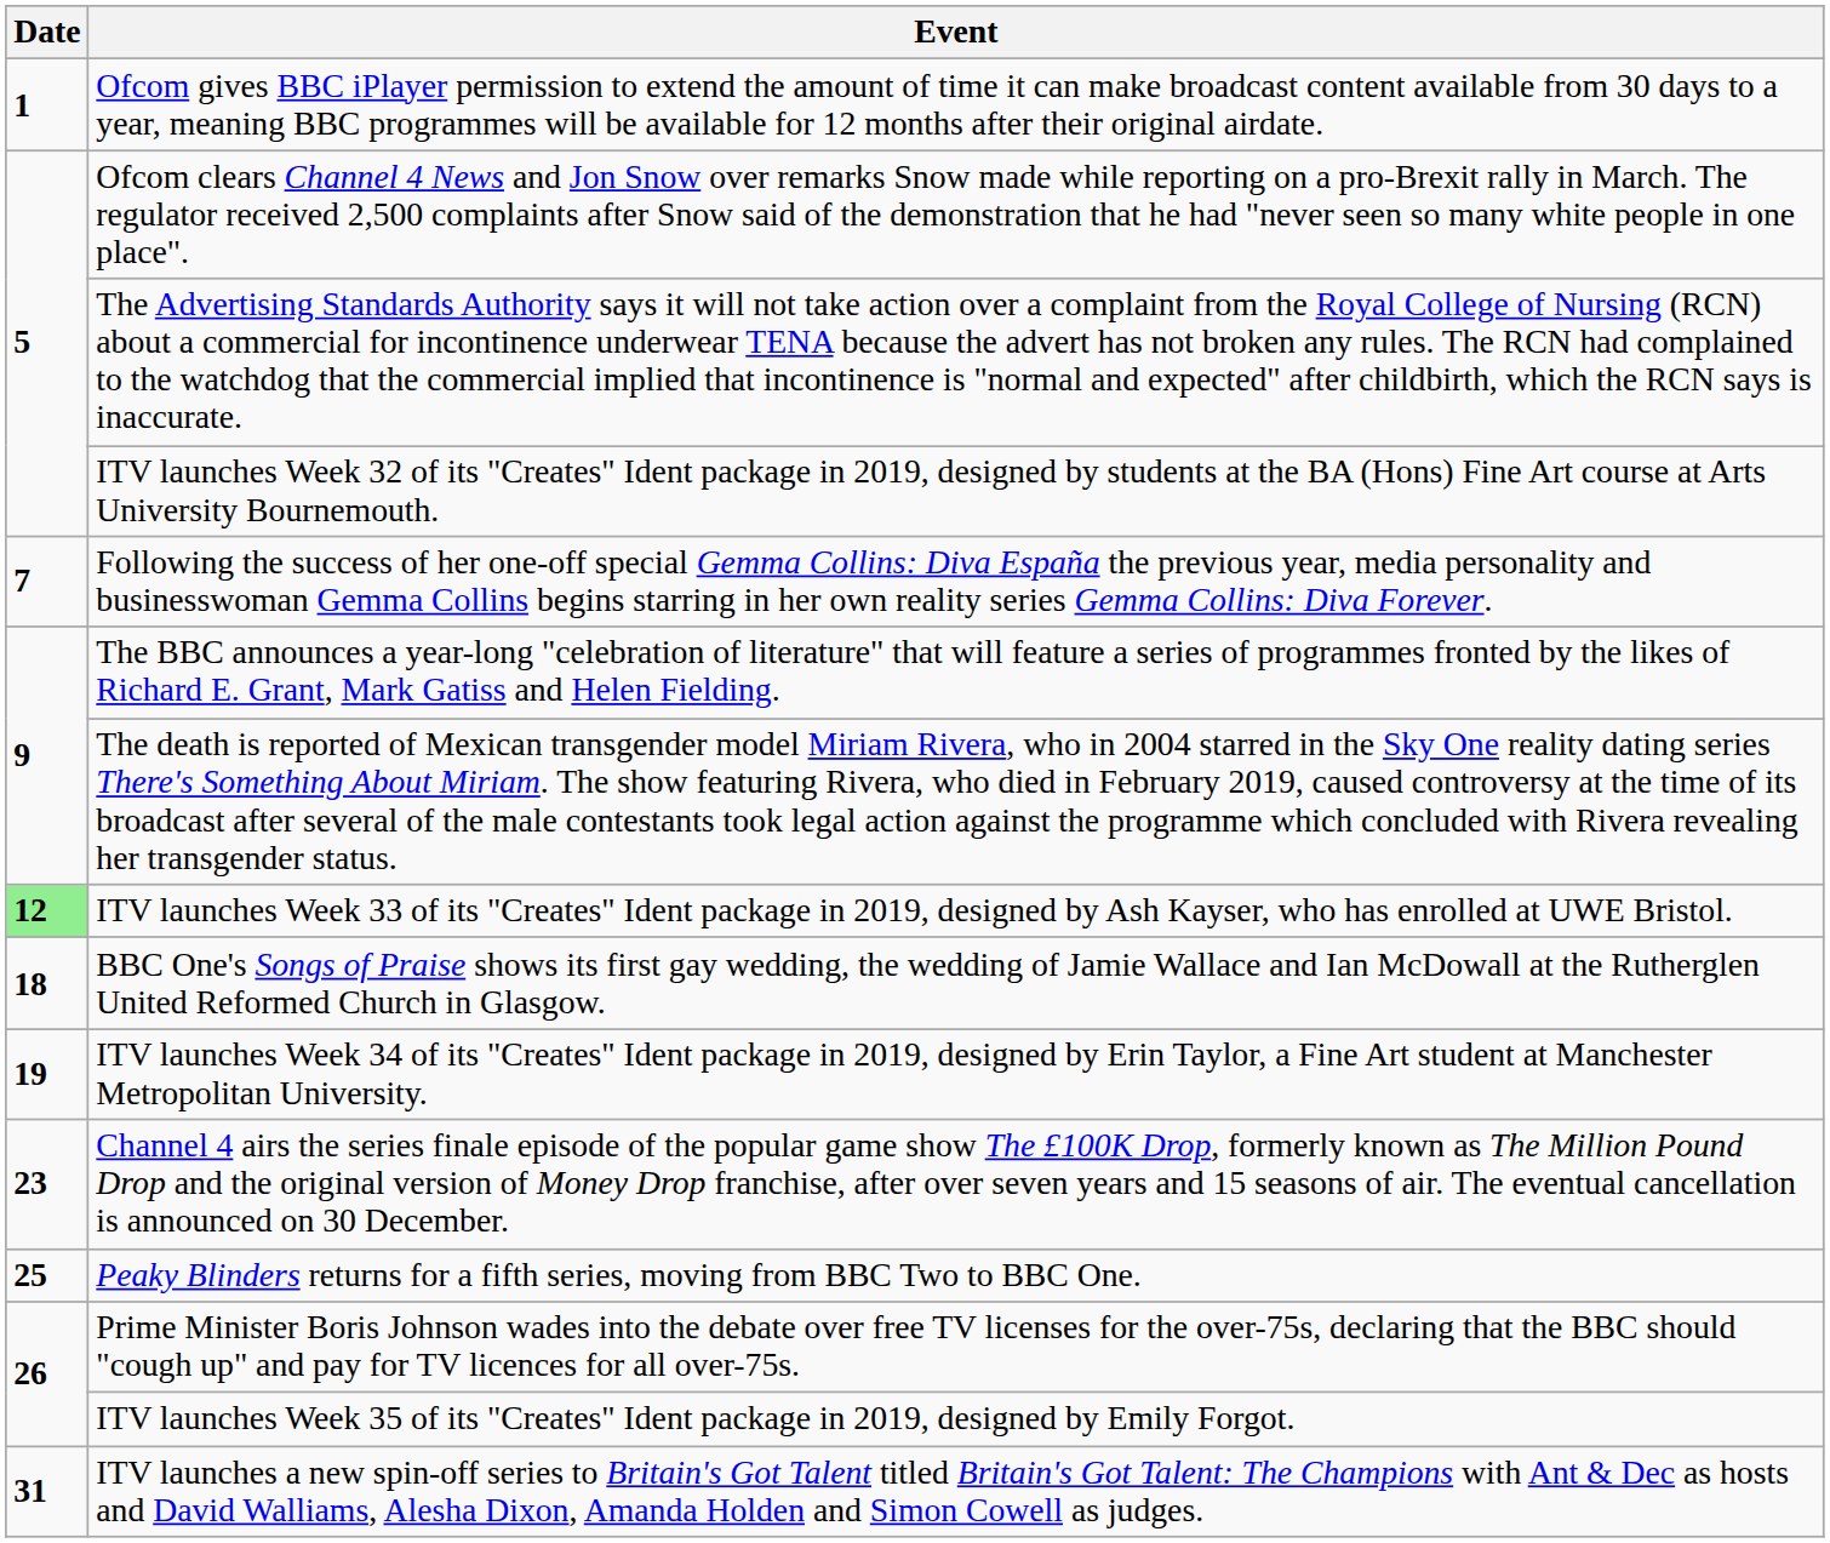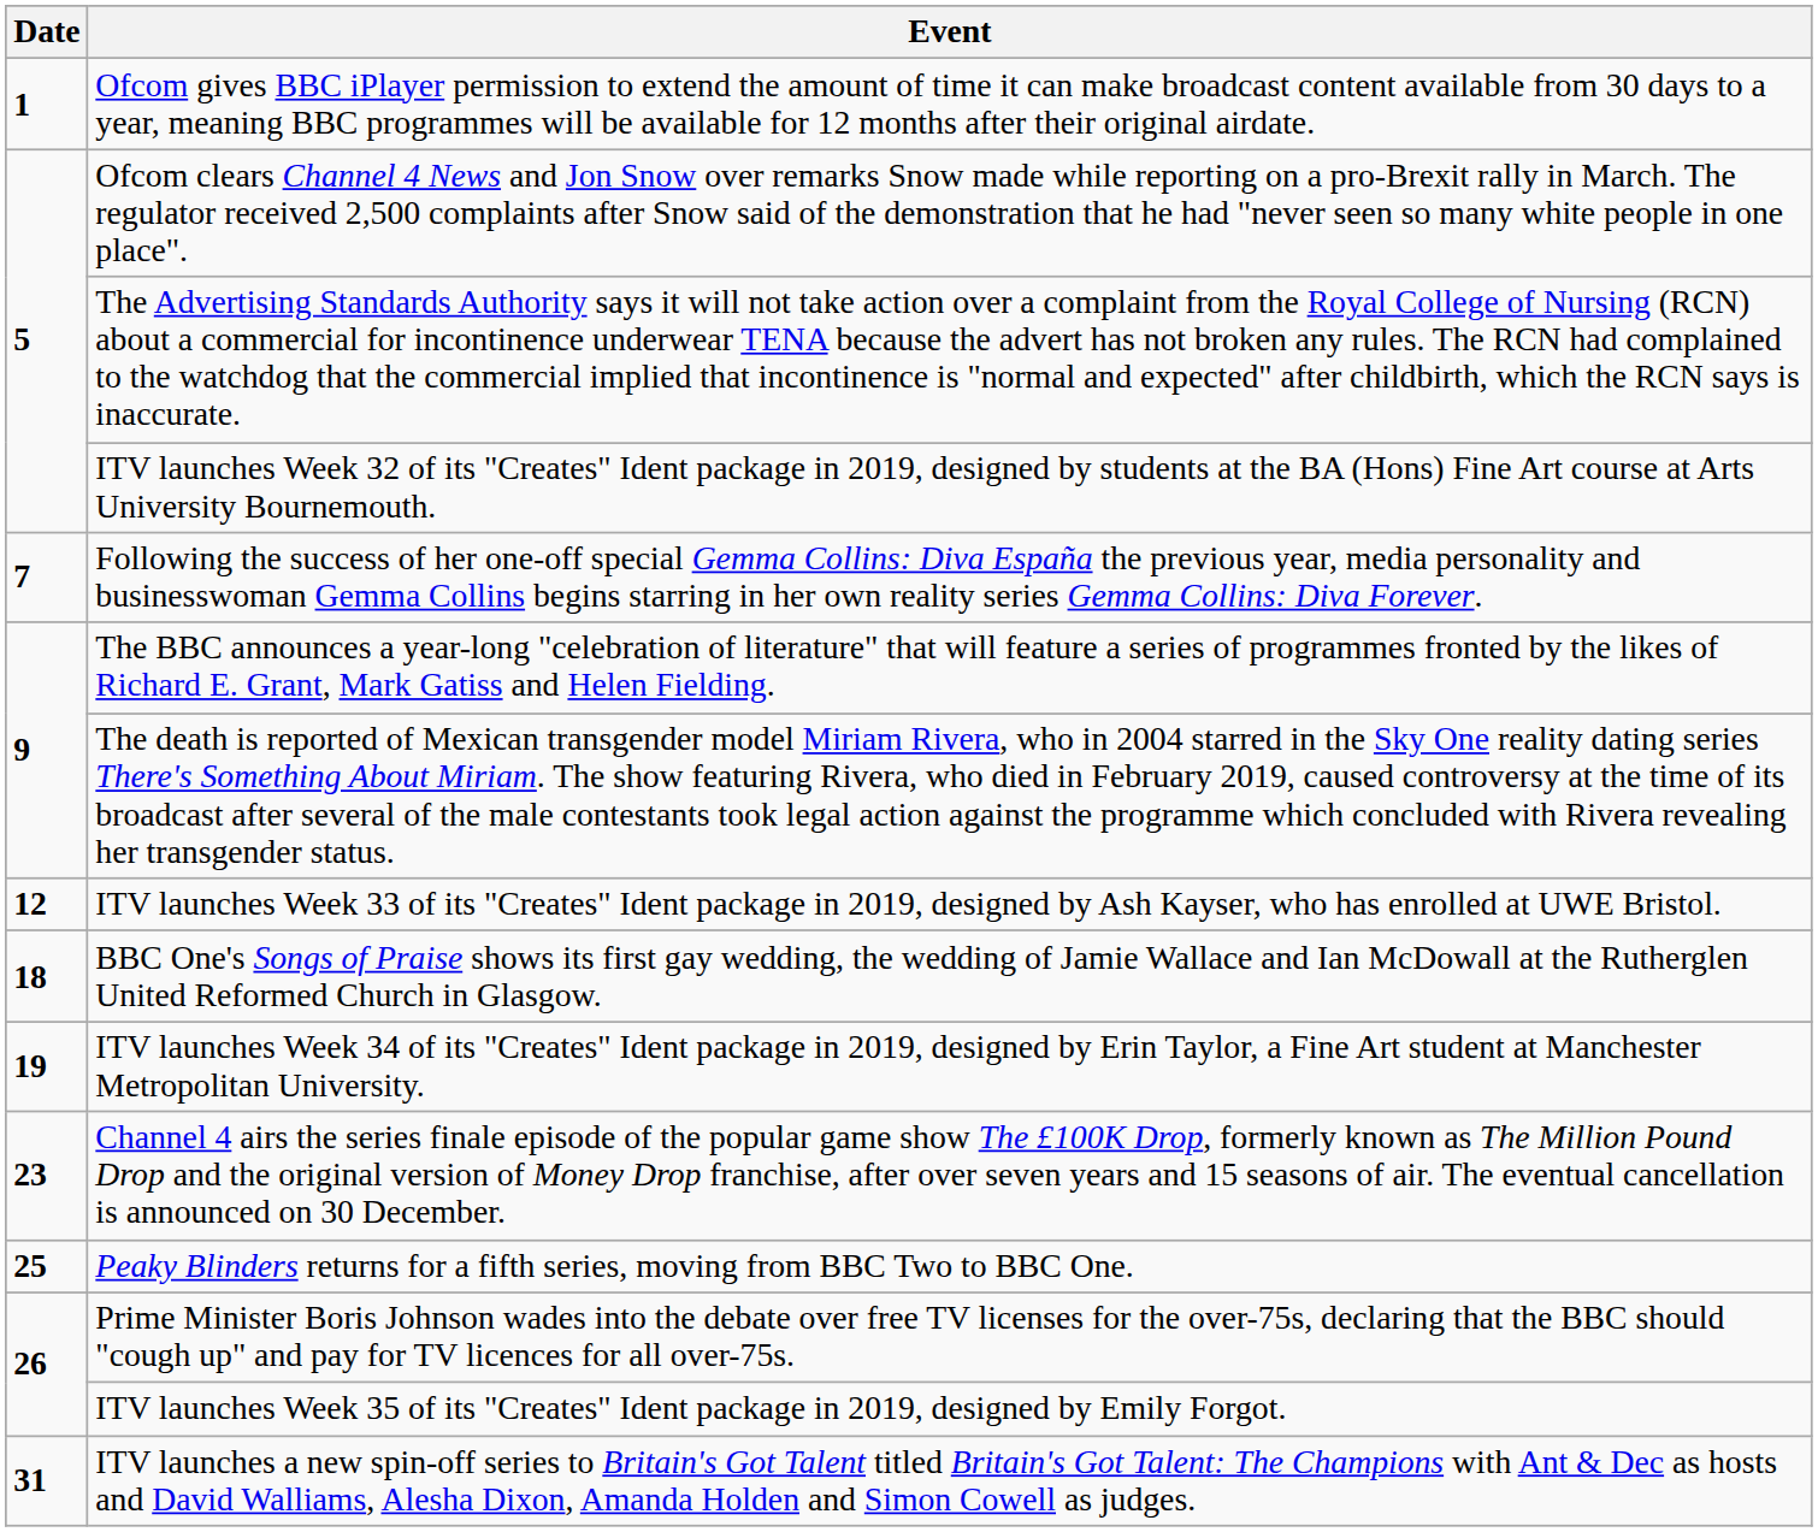row 9 | Date: lightgreen background -> no background
